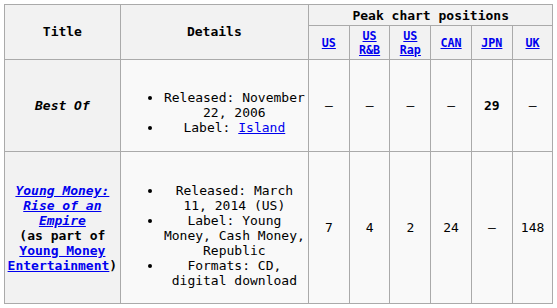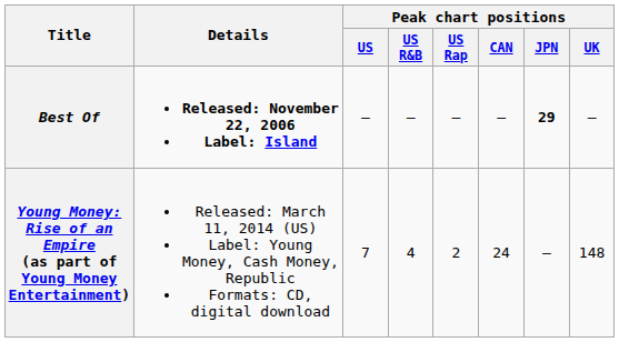Best Of | Details: normal -> bold
